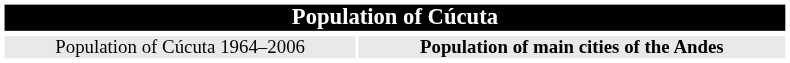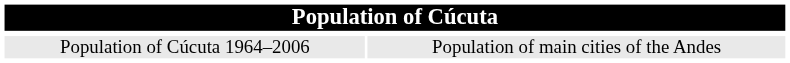Population of Cúcuta 1964–2006 | column 2: bold -> normal
